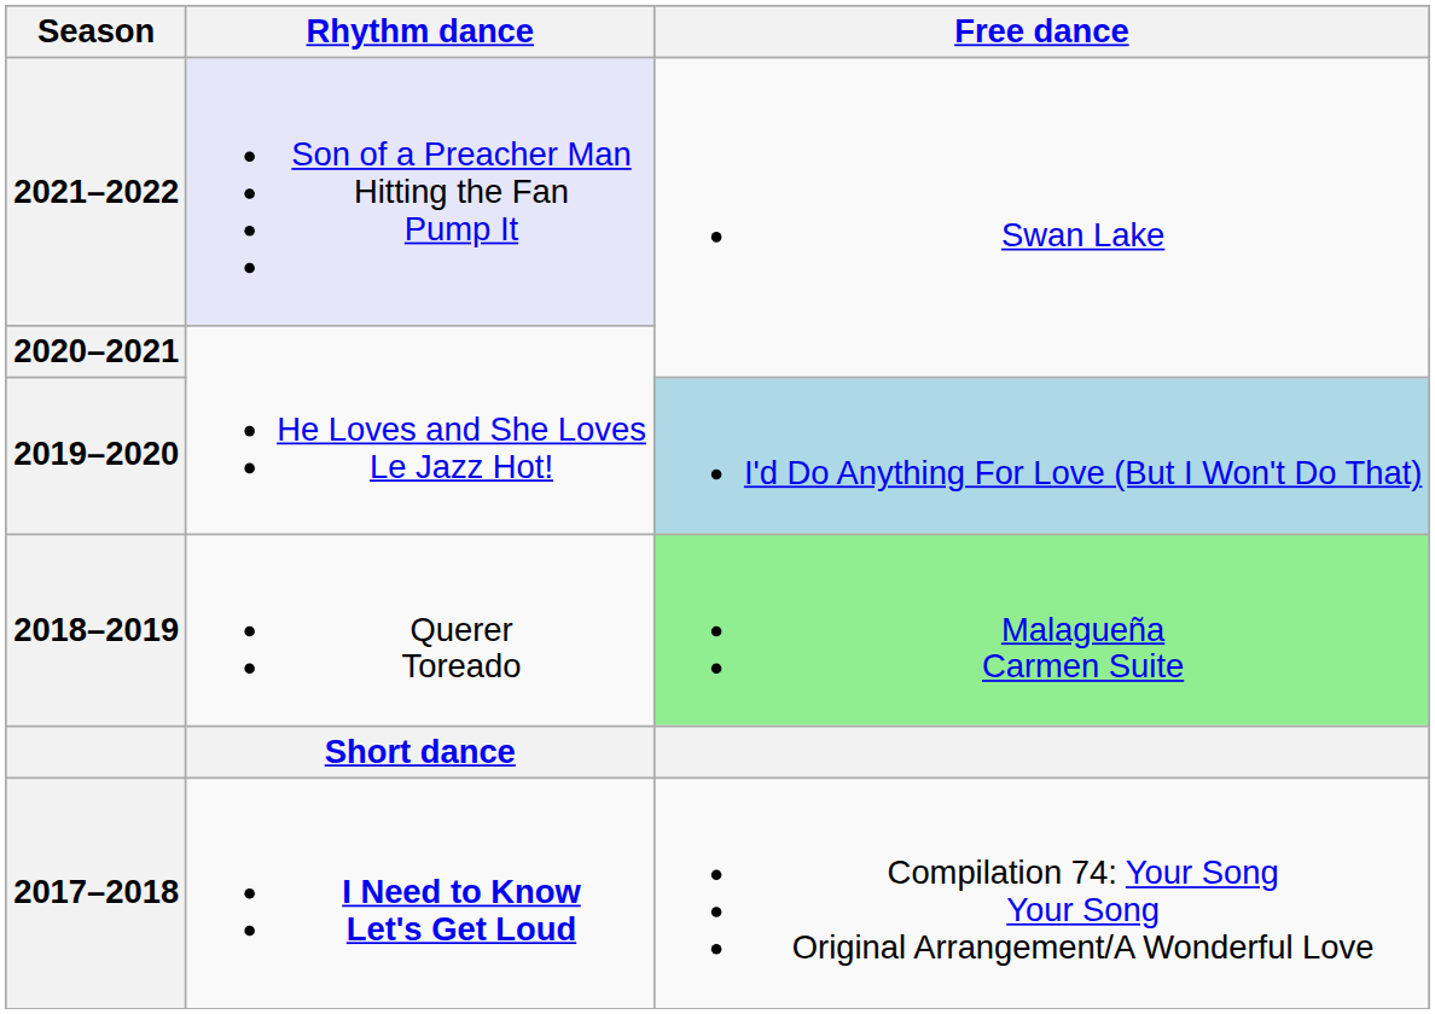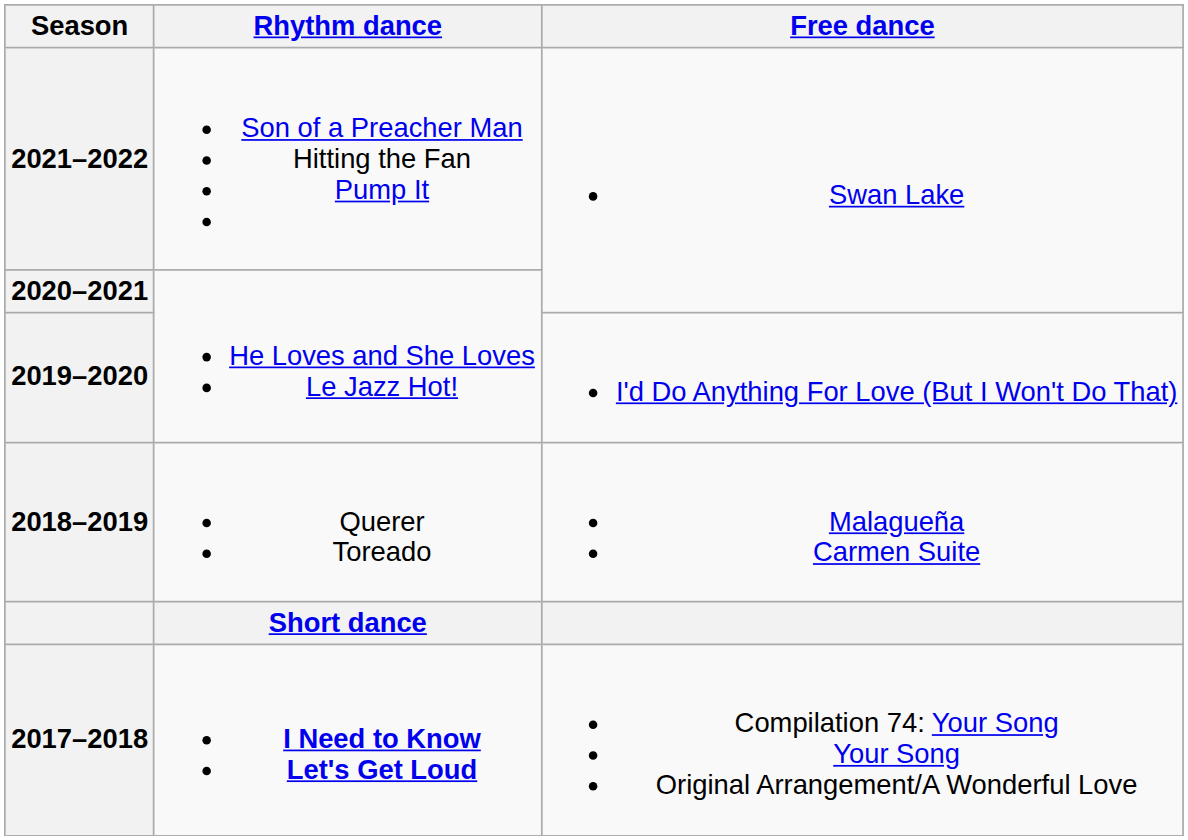2021–2022 | Rhythm dance: lavender background -> no background
2019–2020 | Free dance: lightblue background -> no background
2018–2019 | Free dance: lightgreen background -> no background
